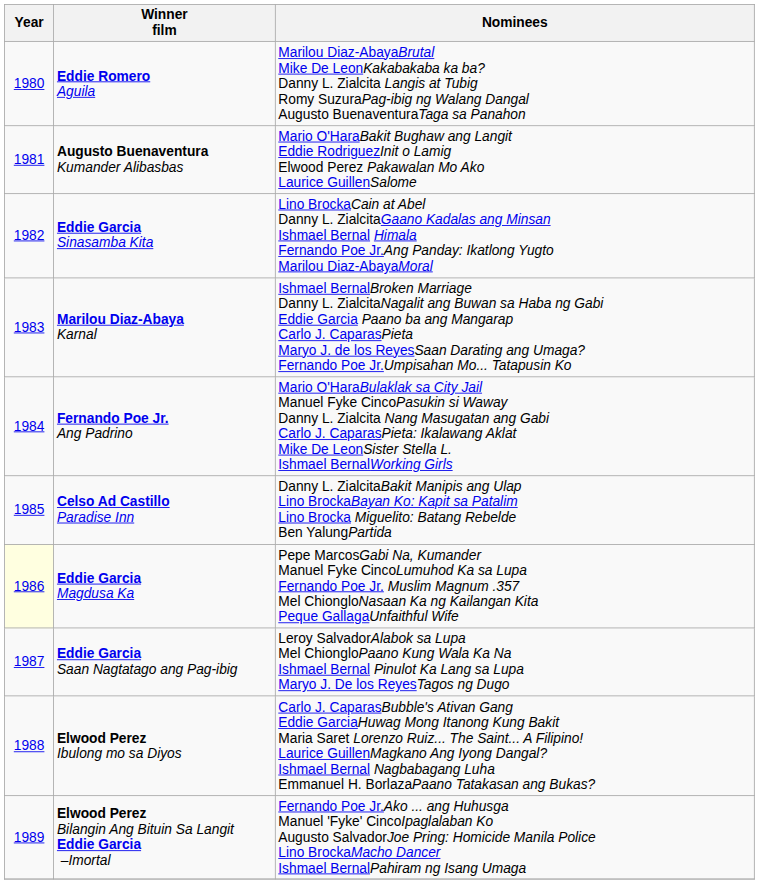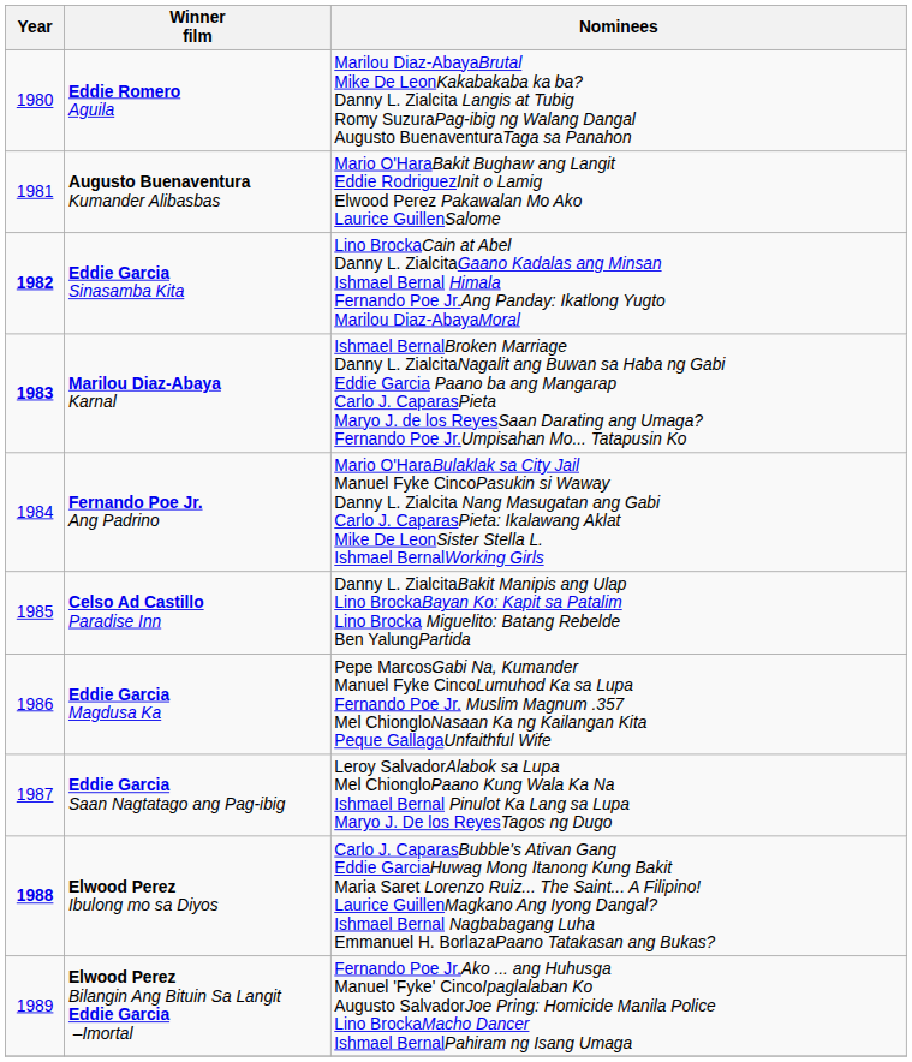Eddie Garcia Sinasamba Kita | Year: normal -> bold
Marilou Diaz-Abaya Karnal | Year: normal -> bold
Eddie Garcia Magdusa Ka | Year: lightyellow background -> no background
Elwood Perez Ibulong mo sa Diyos | Year: normal -> bold
